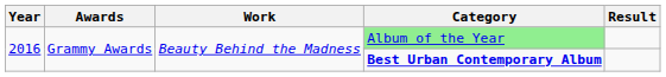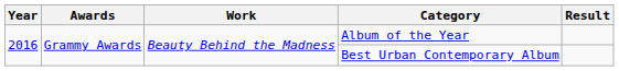Album of the Year | Category: lightgreen background -> no background
Best Urban Contemporary Album | Category: bold -> normal
